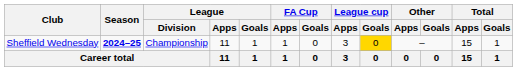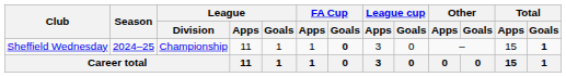Sheffield Wednesday | Season: bold -> normal
Sheffield Wednesday | FA Cup / Goals: normal -> bold
Sheffield Wednesday | League cup / Goals: gold background -> no background
Sheffield Wednesday | Total / Goals: normal -> bold
